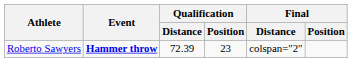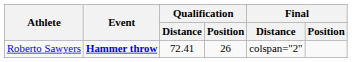Roberto Sawyers | Qualification / Distance: 72.39 -> 72.41
Roberto Sawyers | Qualification / Position: 23 -> 26
